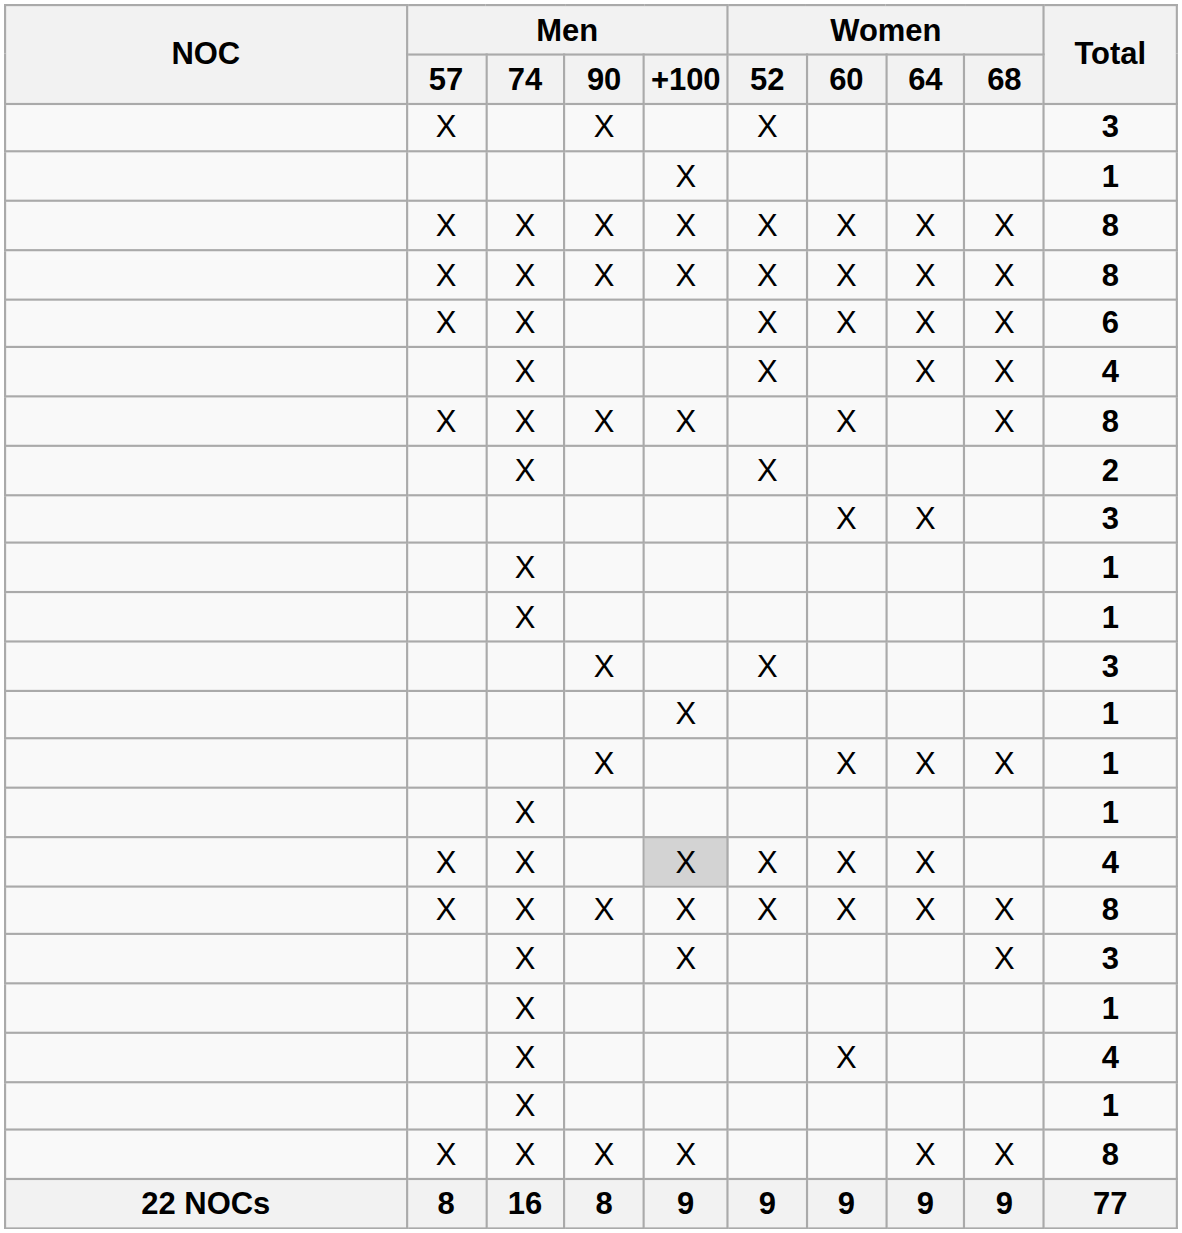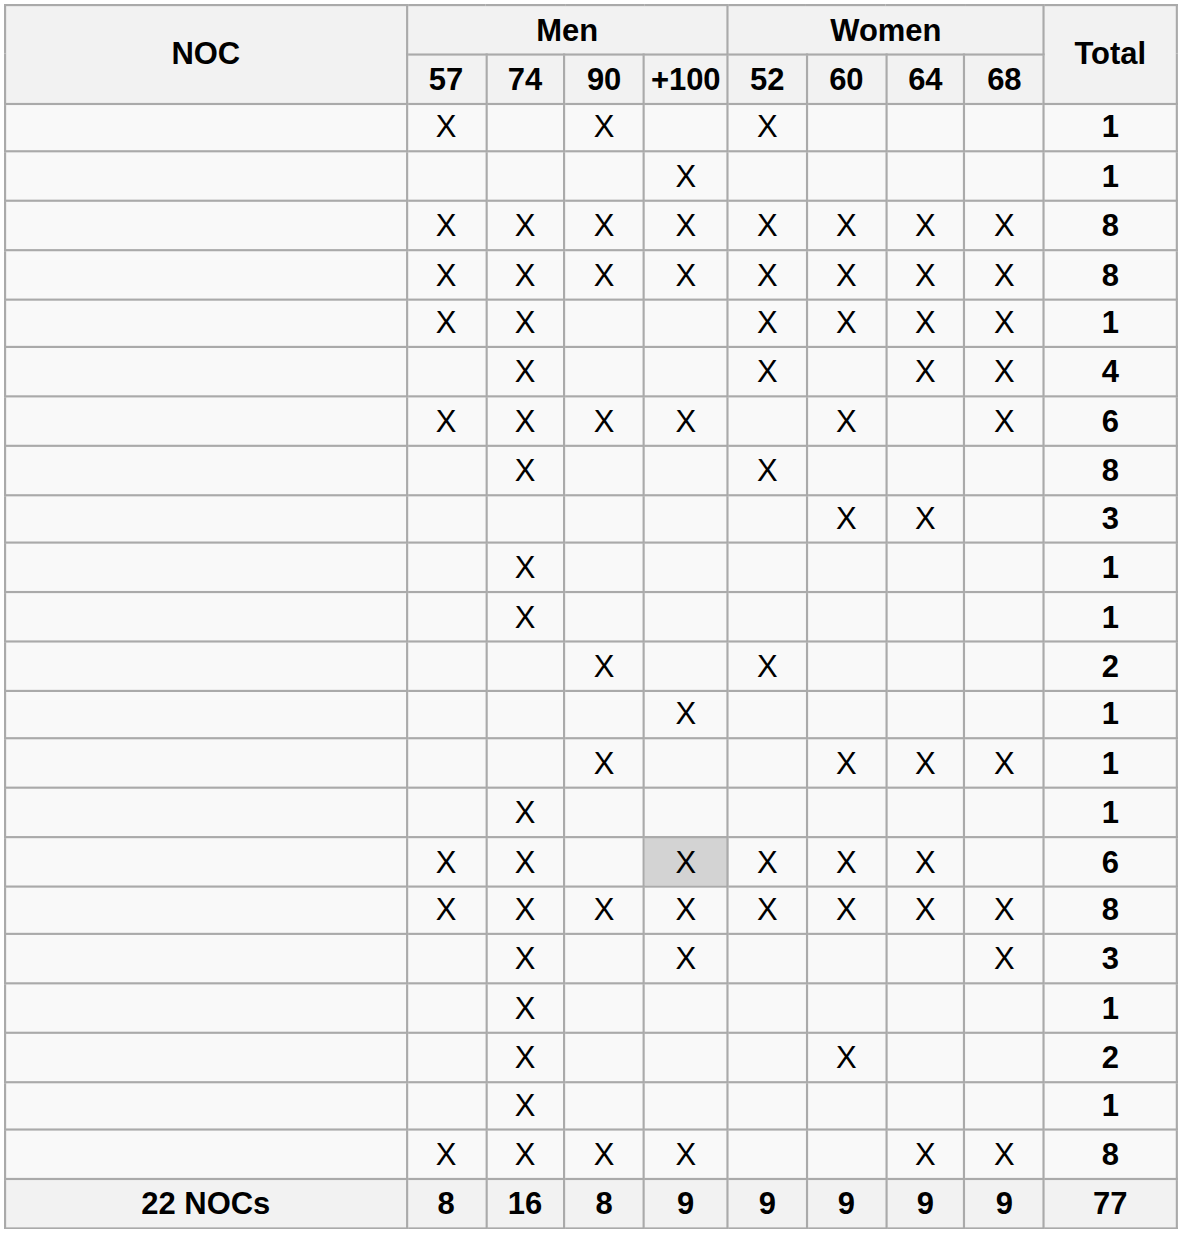row 3 | Total: 3 -> 1
row 7 | Total: 6 -> 1
row 9 | Total: 8 -> 6
row 10 | Total: 2 -> 8
row 14 | Total: 3 -> 2
row 18 | Total: 4 -> 6
row 22 | Total: 4 -> 2
